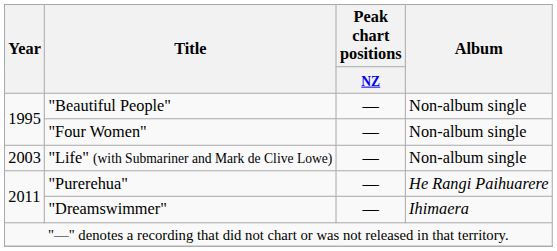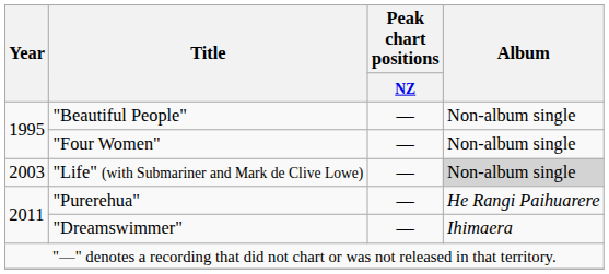"Life" (with Submariner and Mark de Clive Lowe) | Album: no background -> lightgrey background
